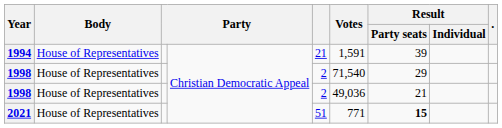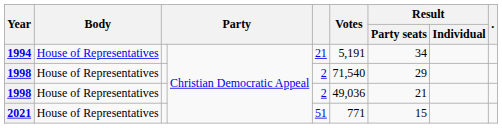1994 | Votes: 1,591 -> 5,191
1994 | Result / Party seats: 39 -> 34
2021 | Result / Party seats: bold -> normal
